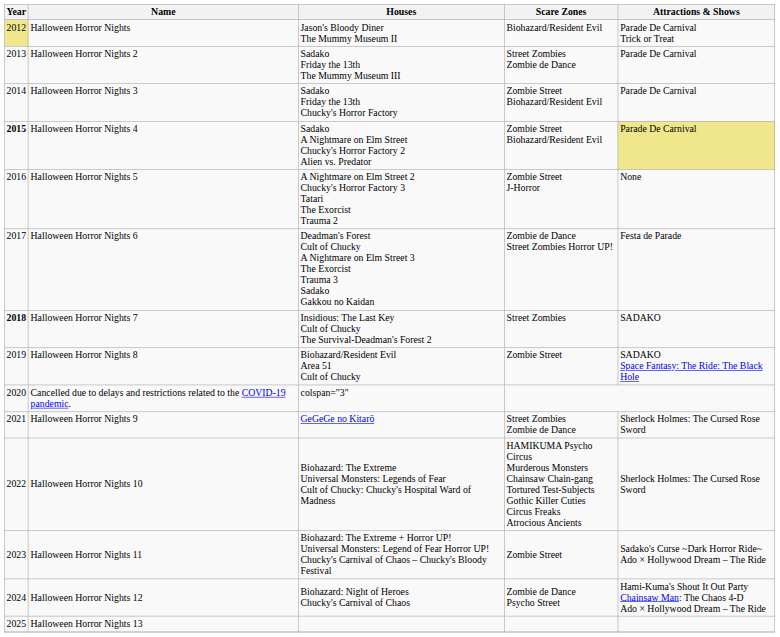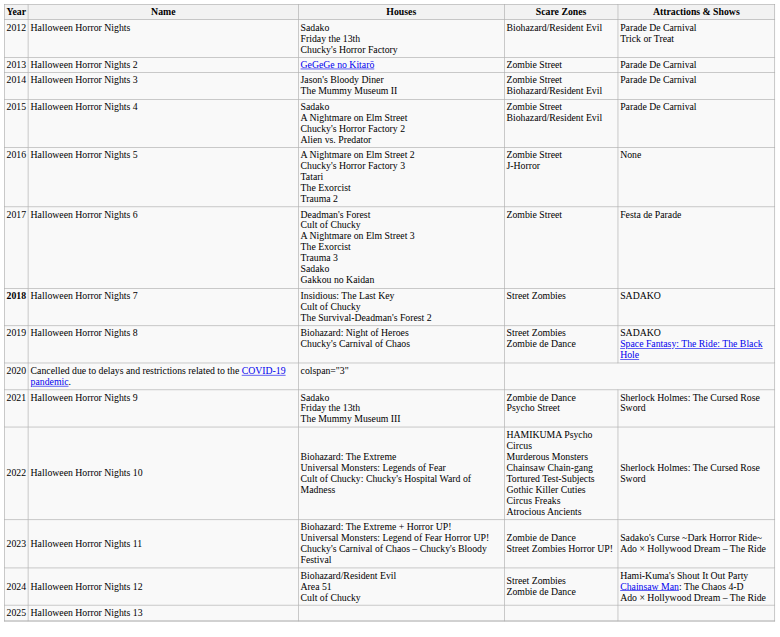Halloween Horror Nights | Year: khaki background -> no background
Halloween Horror Nights | Houses: Jason's Bloody Diner The Mummy Museum II -> Sadako Friday the 13th Chucky's Horror Factory
Halloween Horror Nights 2 | Houses: Sadako Friday the 13th The Mummy Museum III -> GeGeGe no Kitarō
Halloween Horror Nights 2 | Scare Zones: Street Zombies Zombie de Dance -> Zombie Street
Halloween Horror Nights 3 | Houses: Sadako Friday the 13th Chucky's Horror Factory -> Jason's Bloody Diner The Mummy Museum II
Halloween Horror Nights 4 | Year: bold -> normal
Halloween Horror Nights 4 | Attractions & Shows: khaki background -> no background
Halloween Horror Nights 6 | Scare Zones: Zombie de Dance Street Zombies Horror UP! -> Zombie Street
Halloween Horror Nights 8 | Houses: Biohazard/Resident Evil Area 51 Cult of Chucky -> Biohazard: Night of Heroes Chucky's Carnival of Chaos
Halloween Horror Nights 8 | Scare Zones: Zombie Street -> Street Zombies Zombie de Dance
Halloween Horror Nights 9 | Houses: GeGeGe no Kitarō -> Sadako Friday the 13th The Mummy Museum III
Halloween Horror Nights 9 | Scare Zones: Street Zombies Zombie de Dance -> Zombie de Dance Psycho Street
Halloween Horror Nights 11 | Scare Zones: Zombie Street -> Zombie de Dance Street Zombies Horror UP!
Halloween Horror Nights 12 | Houses: Biohazard: Night of Heroes Chucky's Carnival of Chaos -> Biohazard/Resident Evil Area 51 Cult of Chucky
Halloween Horror Nights 12 | Scare Zones: Zombie de Dance Psycho Street -> Street Zombies Zombie de Dance
